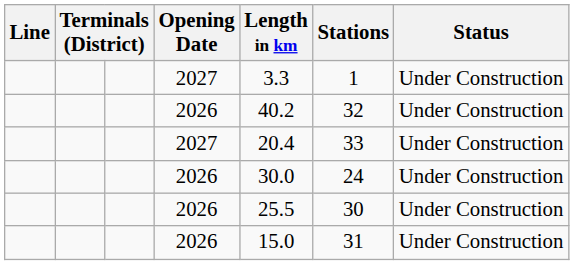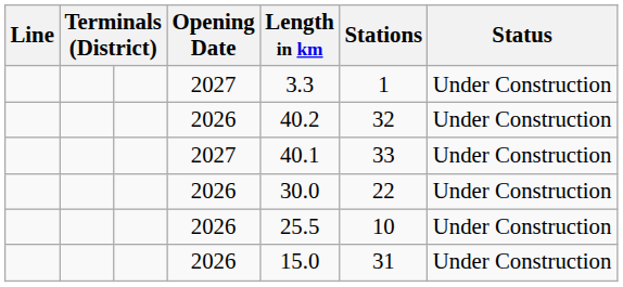row 4 | Length in km: 20.4 -> 40.1
row 5 | Stations: 24 -> 22
row 6 | Stations: 30 -> 10
